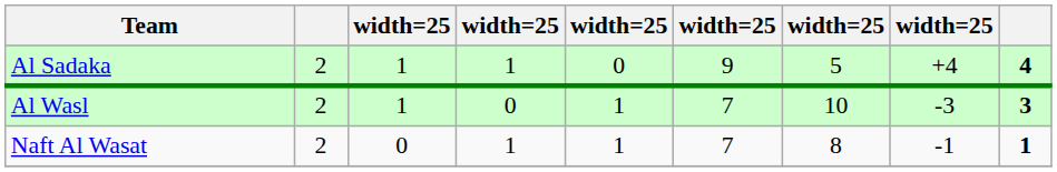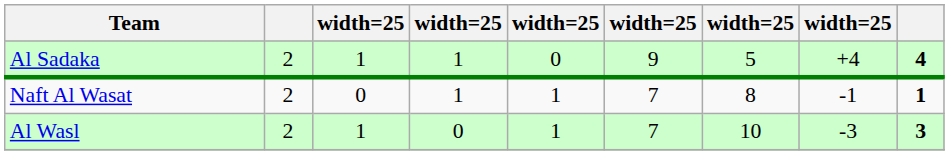rows swapped: Al Wasl <-> Naft Al Wasat
